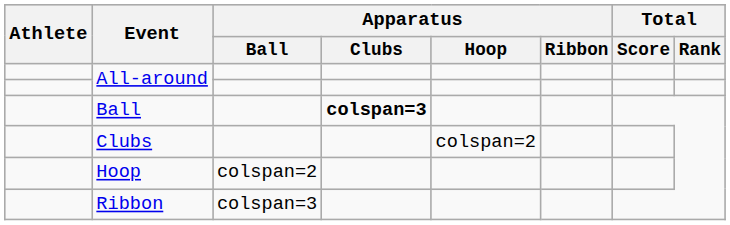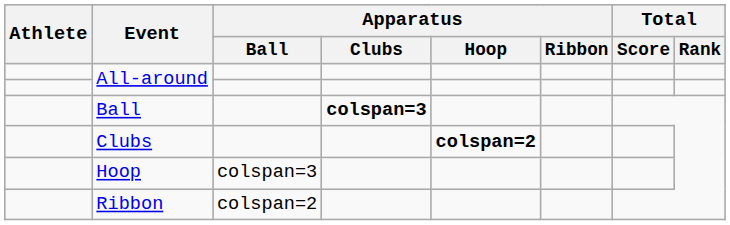row 6 | Apparatus / Hoop: normal -> bold
row 7 | Apparatus / Ball: colspan=2 -> colspan=3
row 8 | Apparatus / Ball: colspan=3 -> colspan=2
